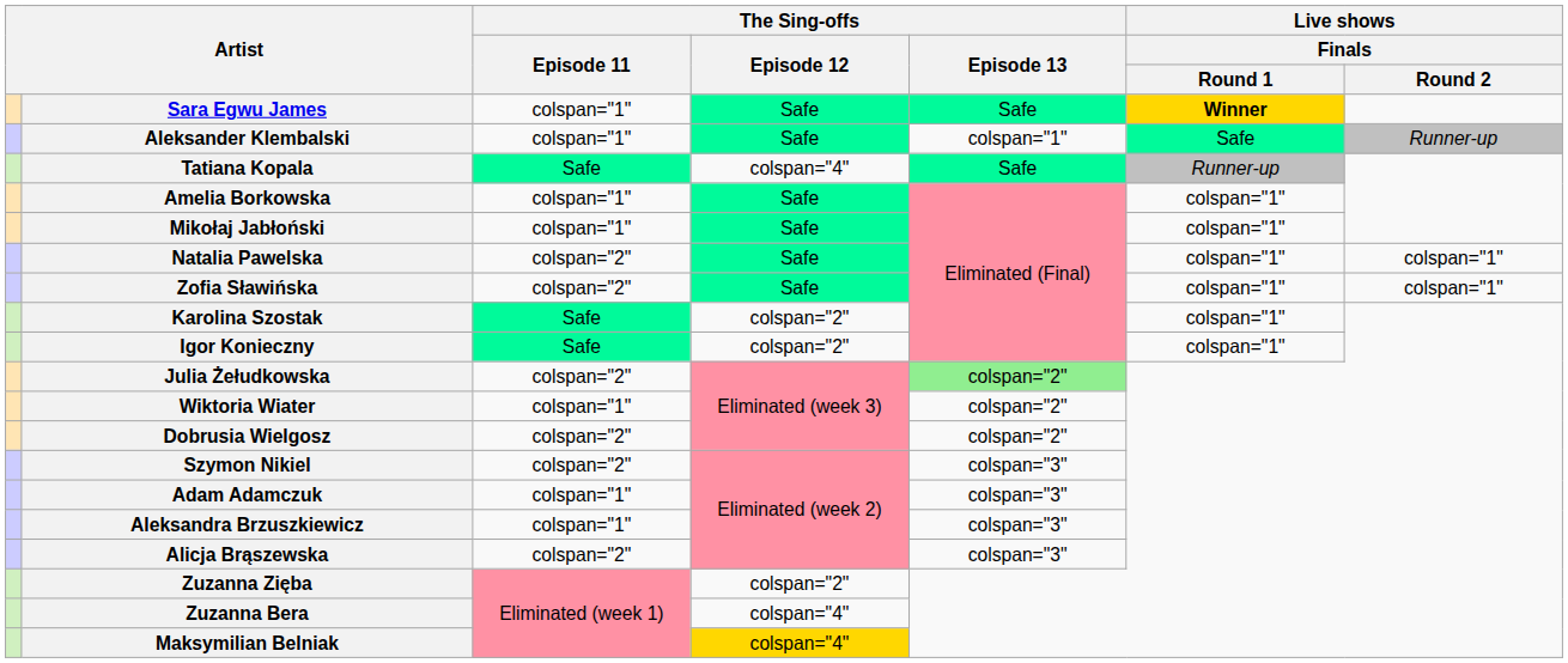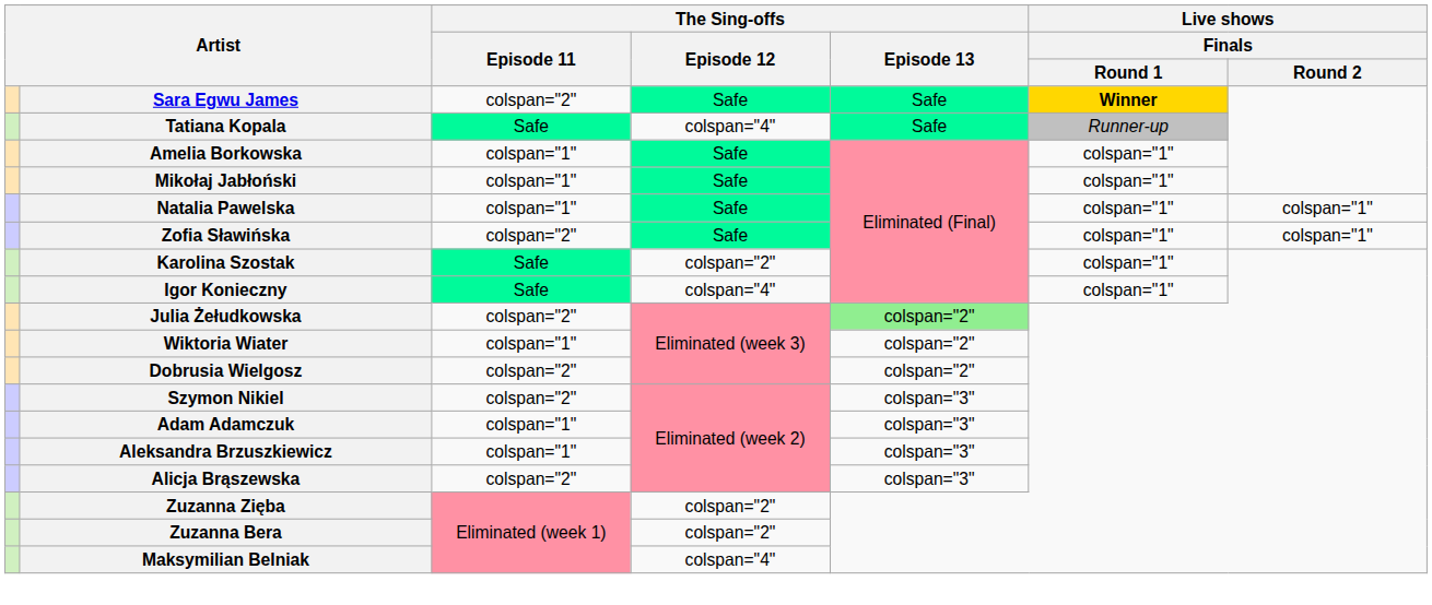Sara Egwu James | The Sing-offs / Episode 11: colspan="1" -> colspan="2"
- row: Aleksander Klembalski | colspan="1" | Safe | colspan="1" | Safe | Runner-up
Natalia Pawelska | The Sing-offs / Episode 11: colspan="2" -> colspan="1"
Igor Konieczny | The Sing-offs / Episode 12: colspan="2" -> colspan="4"
Zuzanna Bera | The Sing-offs / Episode 12: colspan="4" -> colspan="2"
Maksymilian Belniak | The Sing-offs / Episode 12: gold background -> no background
